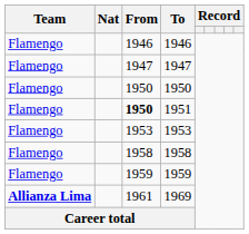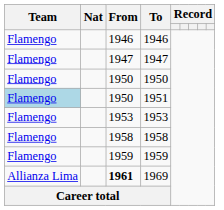1951 | Team: no background -> lightblue background
1951 | From: bold -> normal
1969 | Team: bold -> normal
1969 | From: normal -> bold
